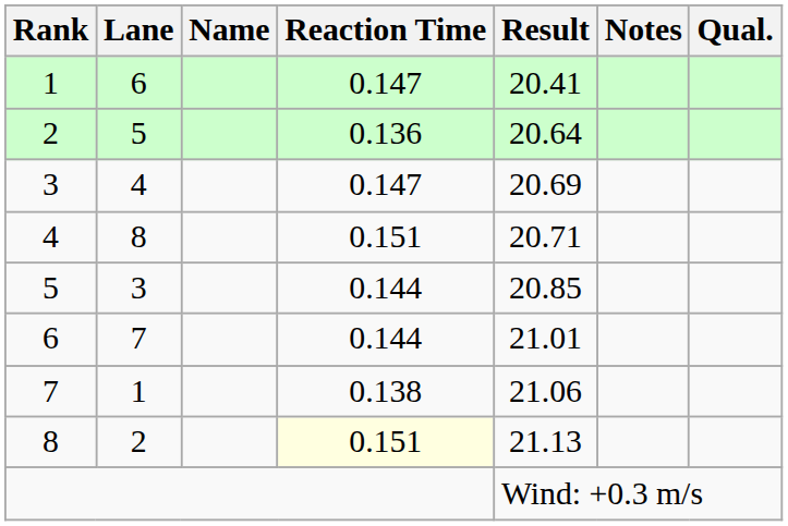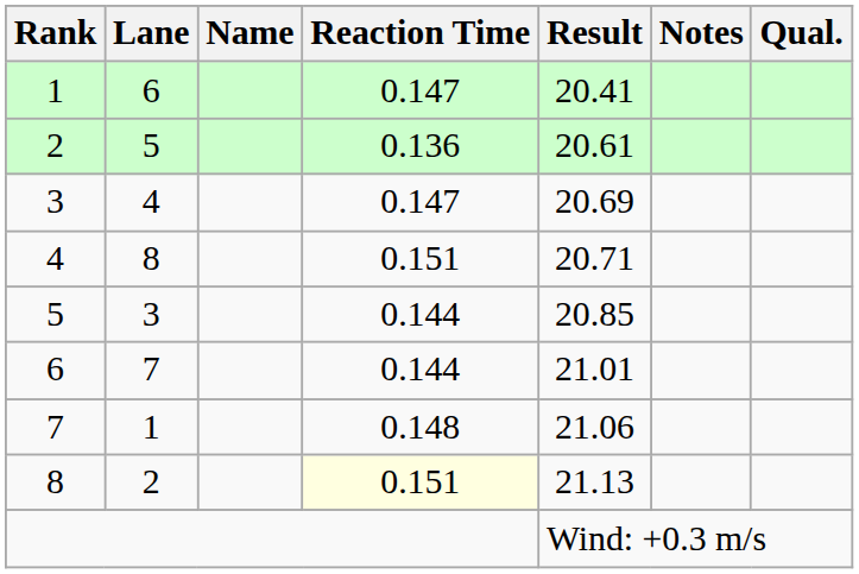row 3 | Result: 20.64 -> 20.61
row 8 | Reaction Time: 0.138 -> 0.148
